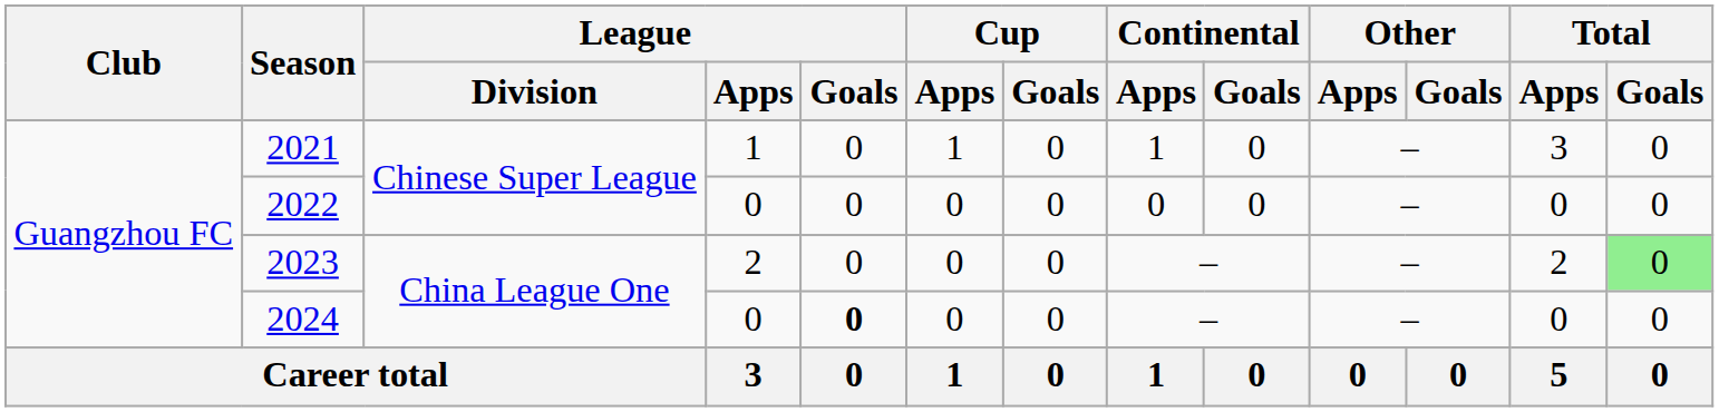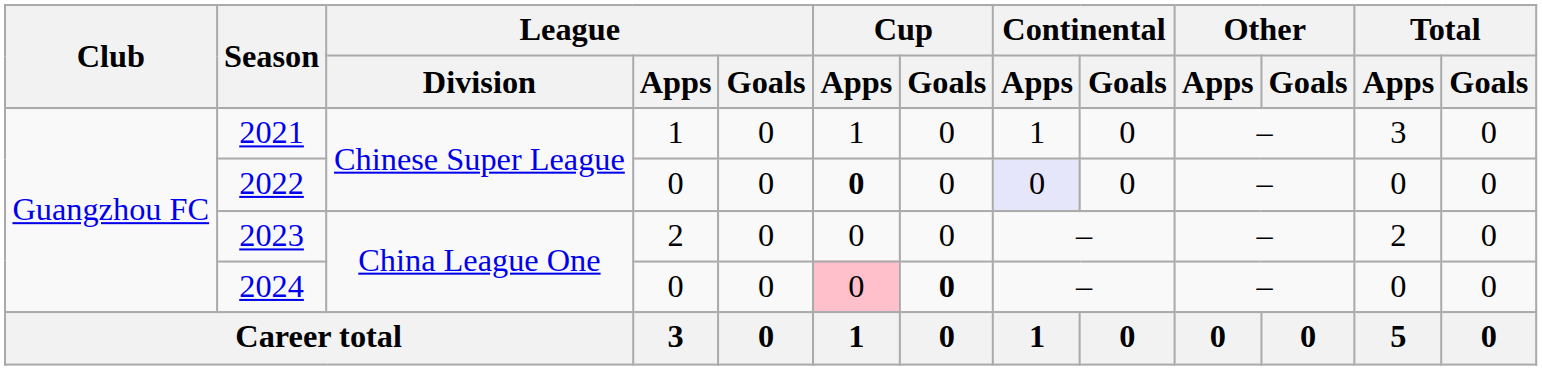2022 | Cup / Apps: normal -> bold
2022 | Continental / Apps: no background -> lavender background
2023 | Total / Goals: lightgreen background -> no background
2024 | League / Goals: bold -> normal
2024 | Cup / Apps: no background -> pink background
2024 | Cup / Goals: normal -> bold
